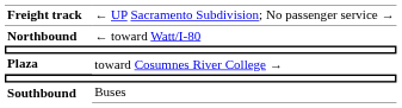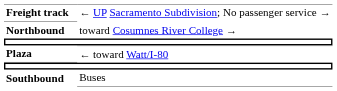row 2 | column 2: ← toward Watt/I-80 -> toward Cosumnes River College →
row 3 | column 2: toward Cosumnes River College → -> ← toward Watt/I-80
